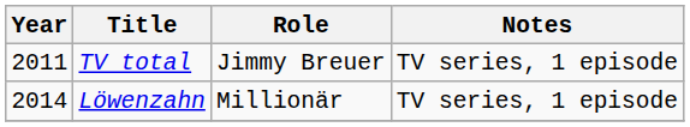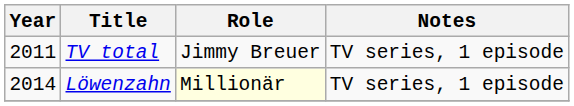Löwenzahn | Role: no background -> lightyellow background
